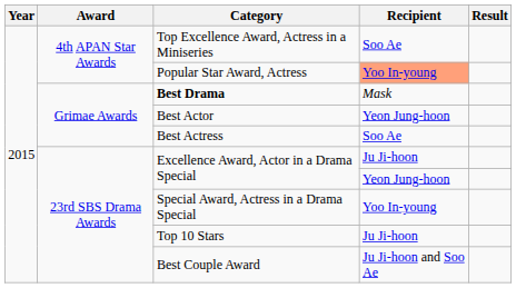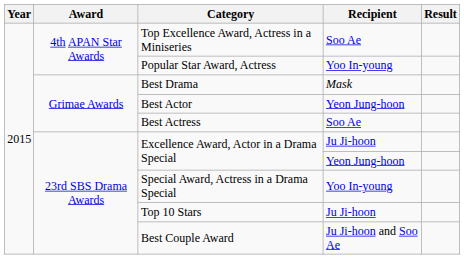Popular Star Award, Actress | Recipient: lightsalmon background -> no background
Best Drama | Category: bold -> normal
